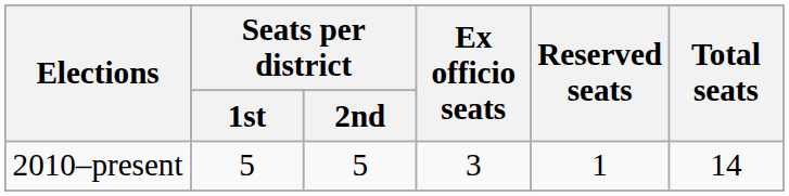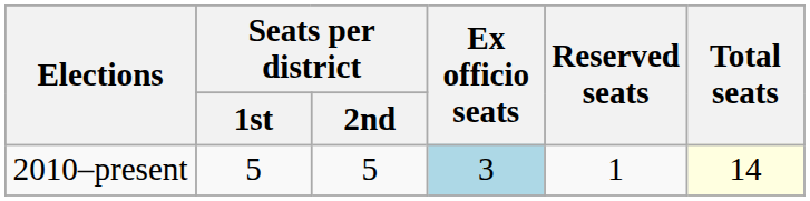2010–present | Ex officio seats: no background -> lightblue background
2010–present | Total seats: no background -> lightyellow background
